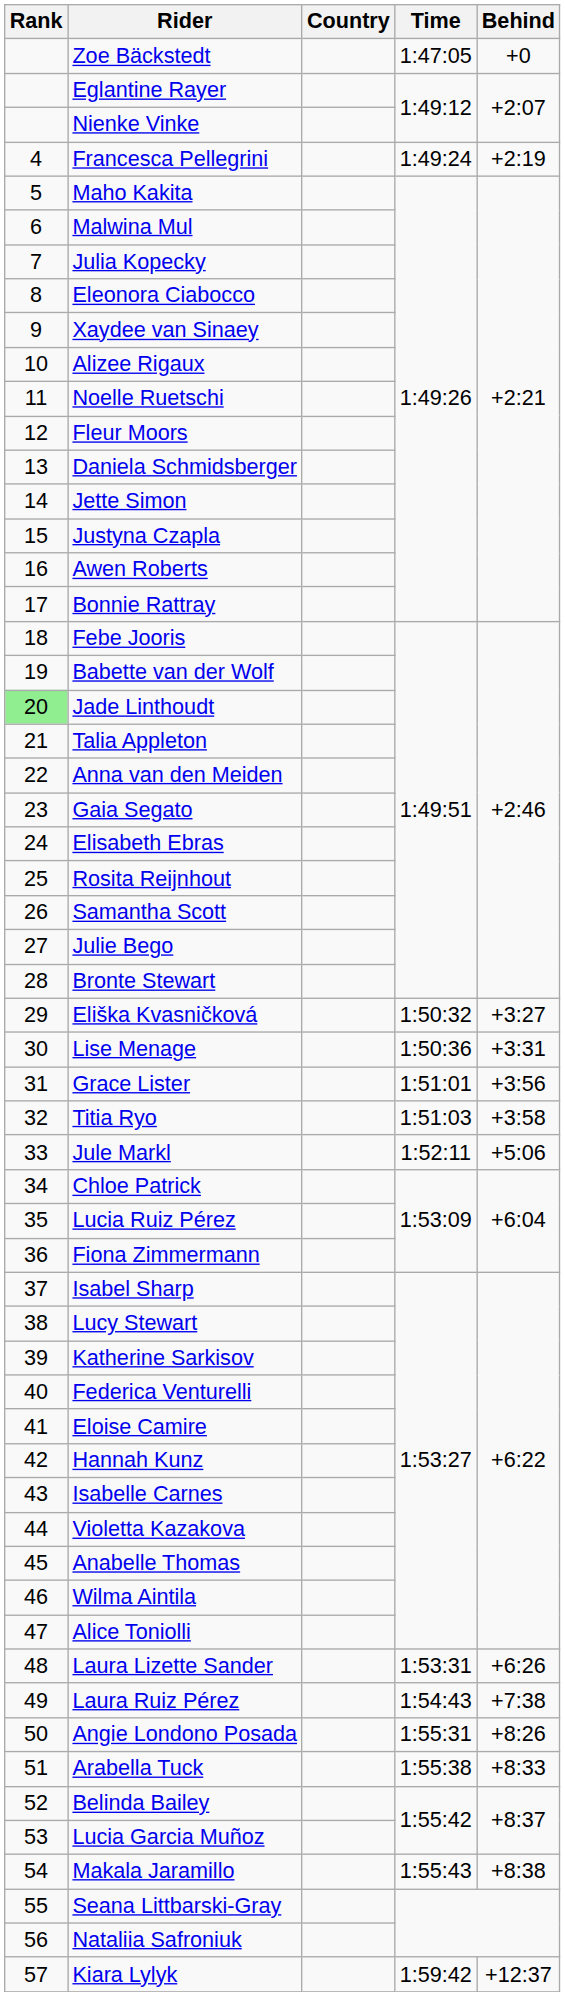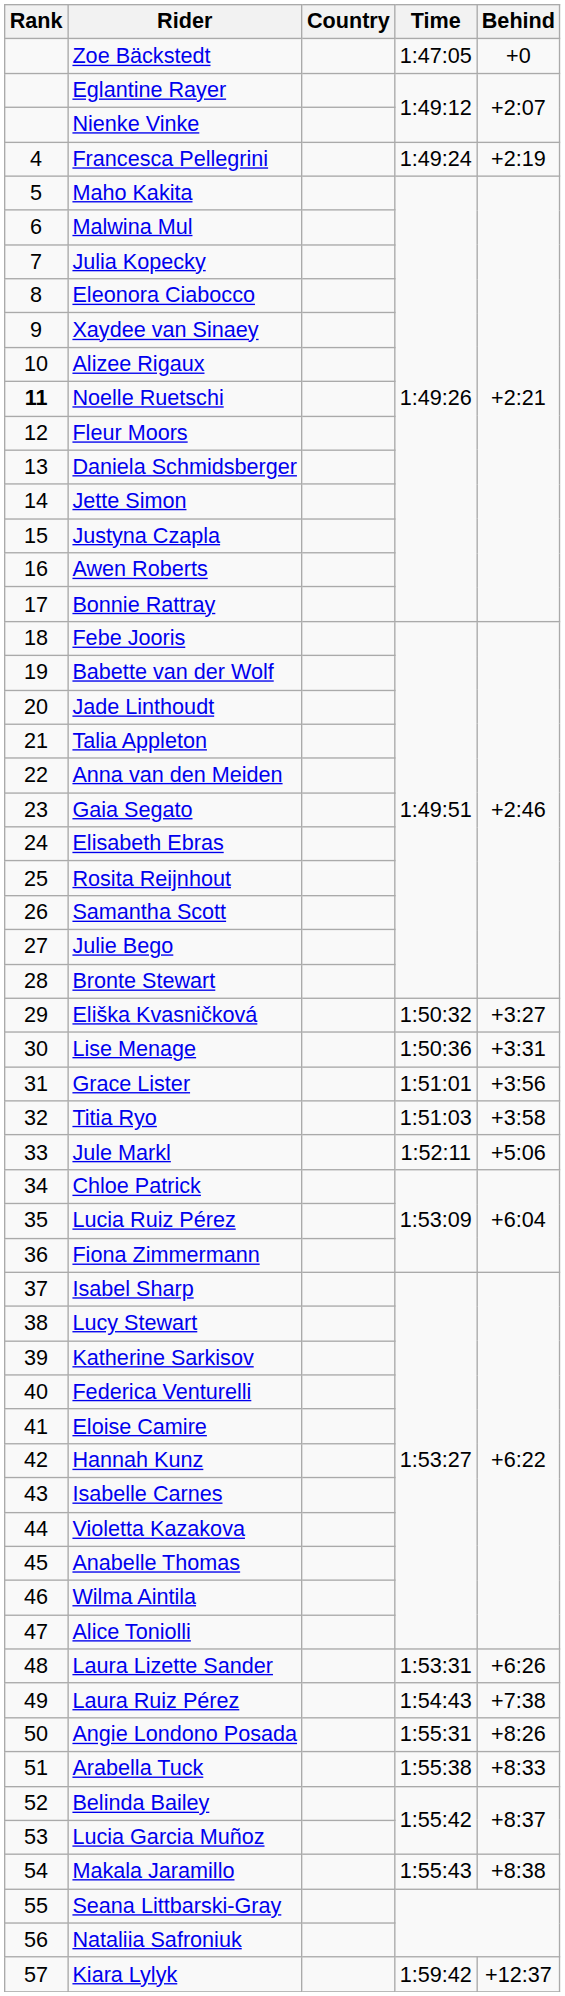Noelle Ruetschi | Rank: normal -> bold
Jade Linthoudt | Rank: lightgreen background -> no background
